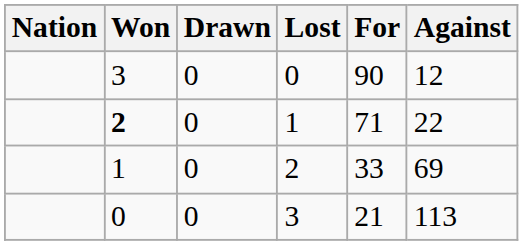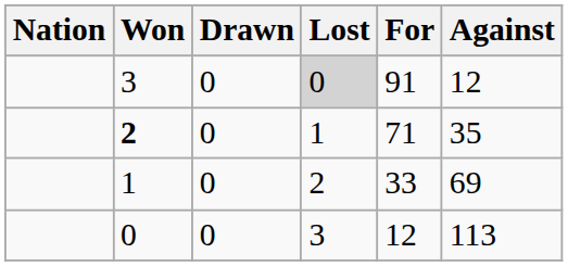row 2 | Lost: no background -> lightgrey background
row 2 | For: 90 -> 91
row 3 | Against: 22 -> 35
row 5 | For: 21 -> 12
